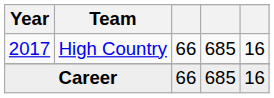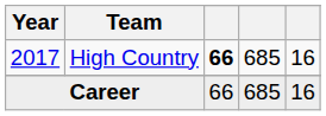2017 | column 3: normal -> bold
